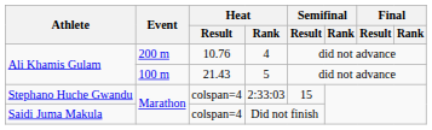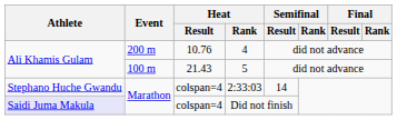2:33:03 | Semifinal / Result: 15 -> 14
Did not finish | Athlete: no background -> lavender background
